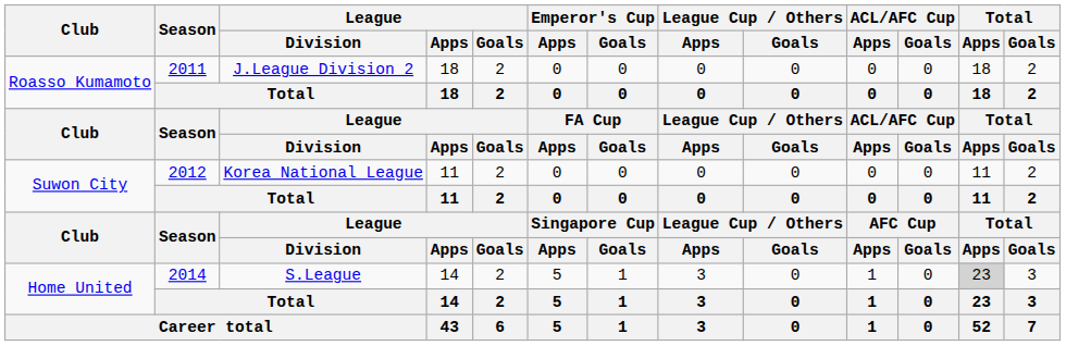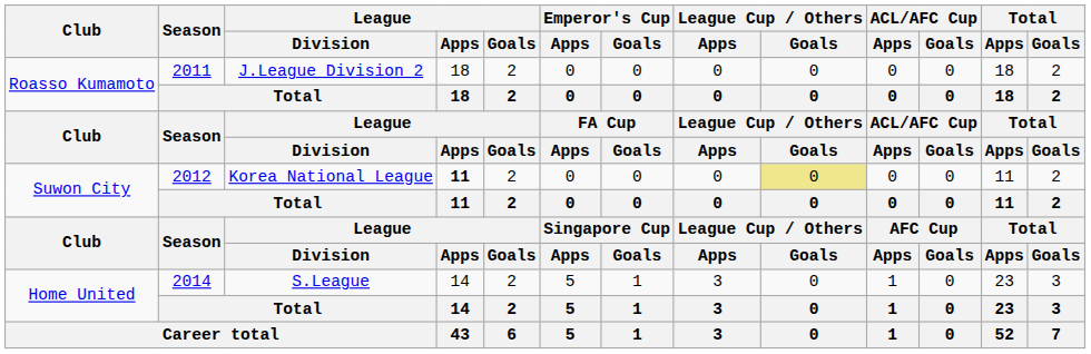Suwon City / Korea National League | League / Apps: normal -> bold
Suwon City / Korea National League | League Cup / Others / Goals: no background -> khaki background
Home United / S.League | Total / Apps: lightgrey background -> no background
